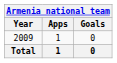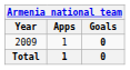2009 | Goals: normal -> bold
